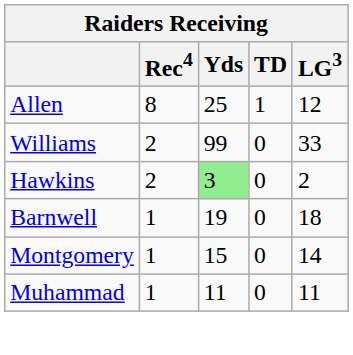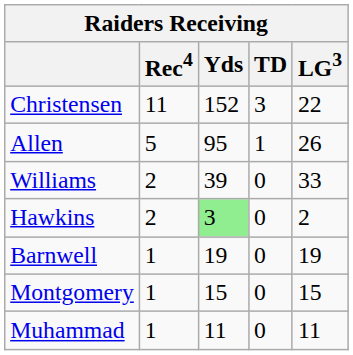+ row: Christensen | 11 | 152 | 3 | 22
Allen | Rec4: 8 -> 5
Allen | Yds: 25 -> 95
Allen | LG3: 12 -> 26
Williams | Yds: 99 -> 39
Barnwell | LG3: 18 -> 19
Montgomery | LG3: 14 -> 15
